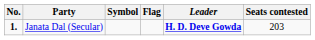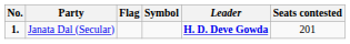columns swapped: Flag <-> Symbol
Janata Dal (Secular) | Seats contested: 203 -> 201
